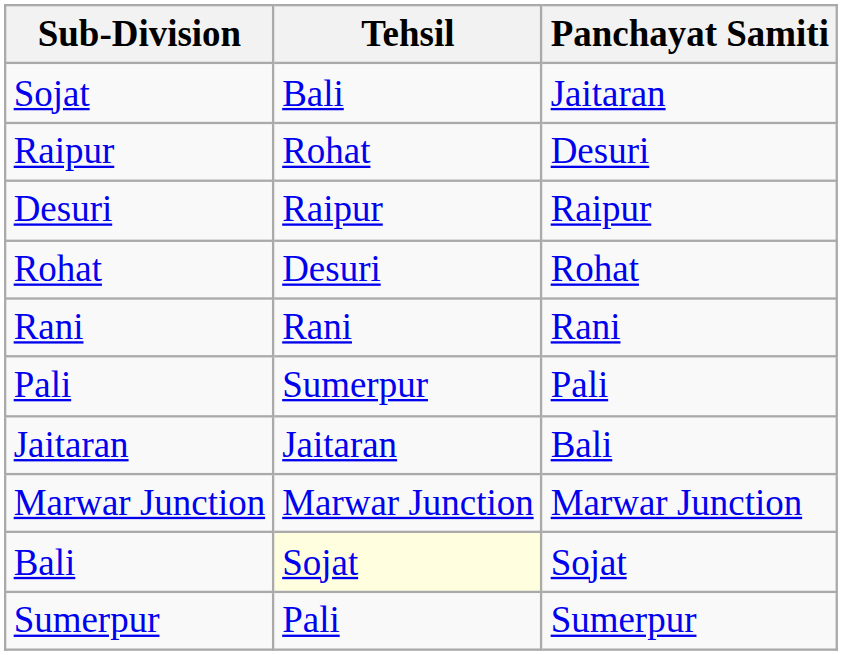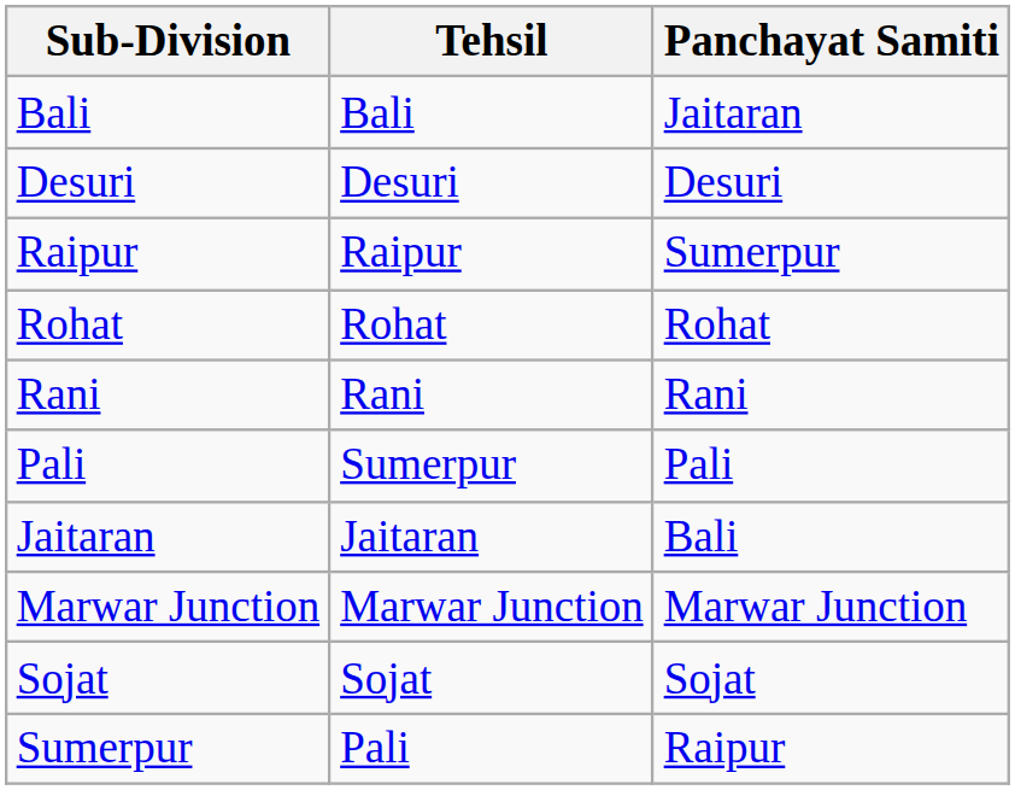row 2 | Sub-Division: Sojat -> Bali
row 3 | Sub-Division: Raipur -> Desuri
row 3 | Tehsil: Rohat -> Desuri
row 4 | Sub-Division: Desuri -> Raipur
row 4 | Panchayat Samiti: Raipur -> Sumerpur
row 5 | Tehsil: Desuri -> Rohat
row 10 | Sub-Division: Bali -> Sojat
row 10 | Tehsil: lightyellow background -> no background
row 11 | Panchayat Samiti: Sumerpur -> Raipur
